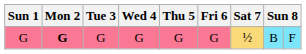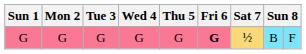row 2 | Mon 2: bold -> normal
row 2 | Fri 6: normal -> bold
